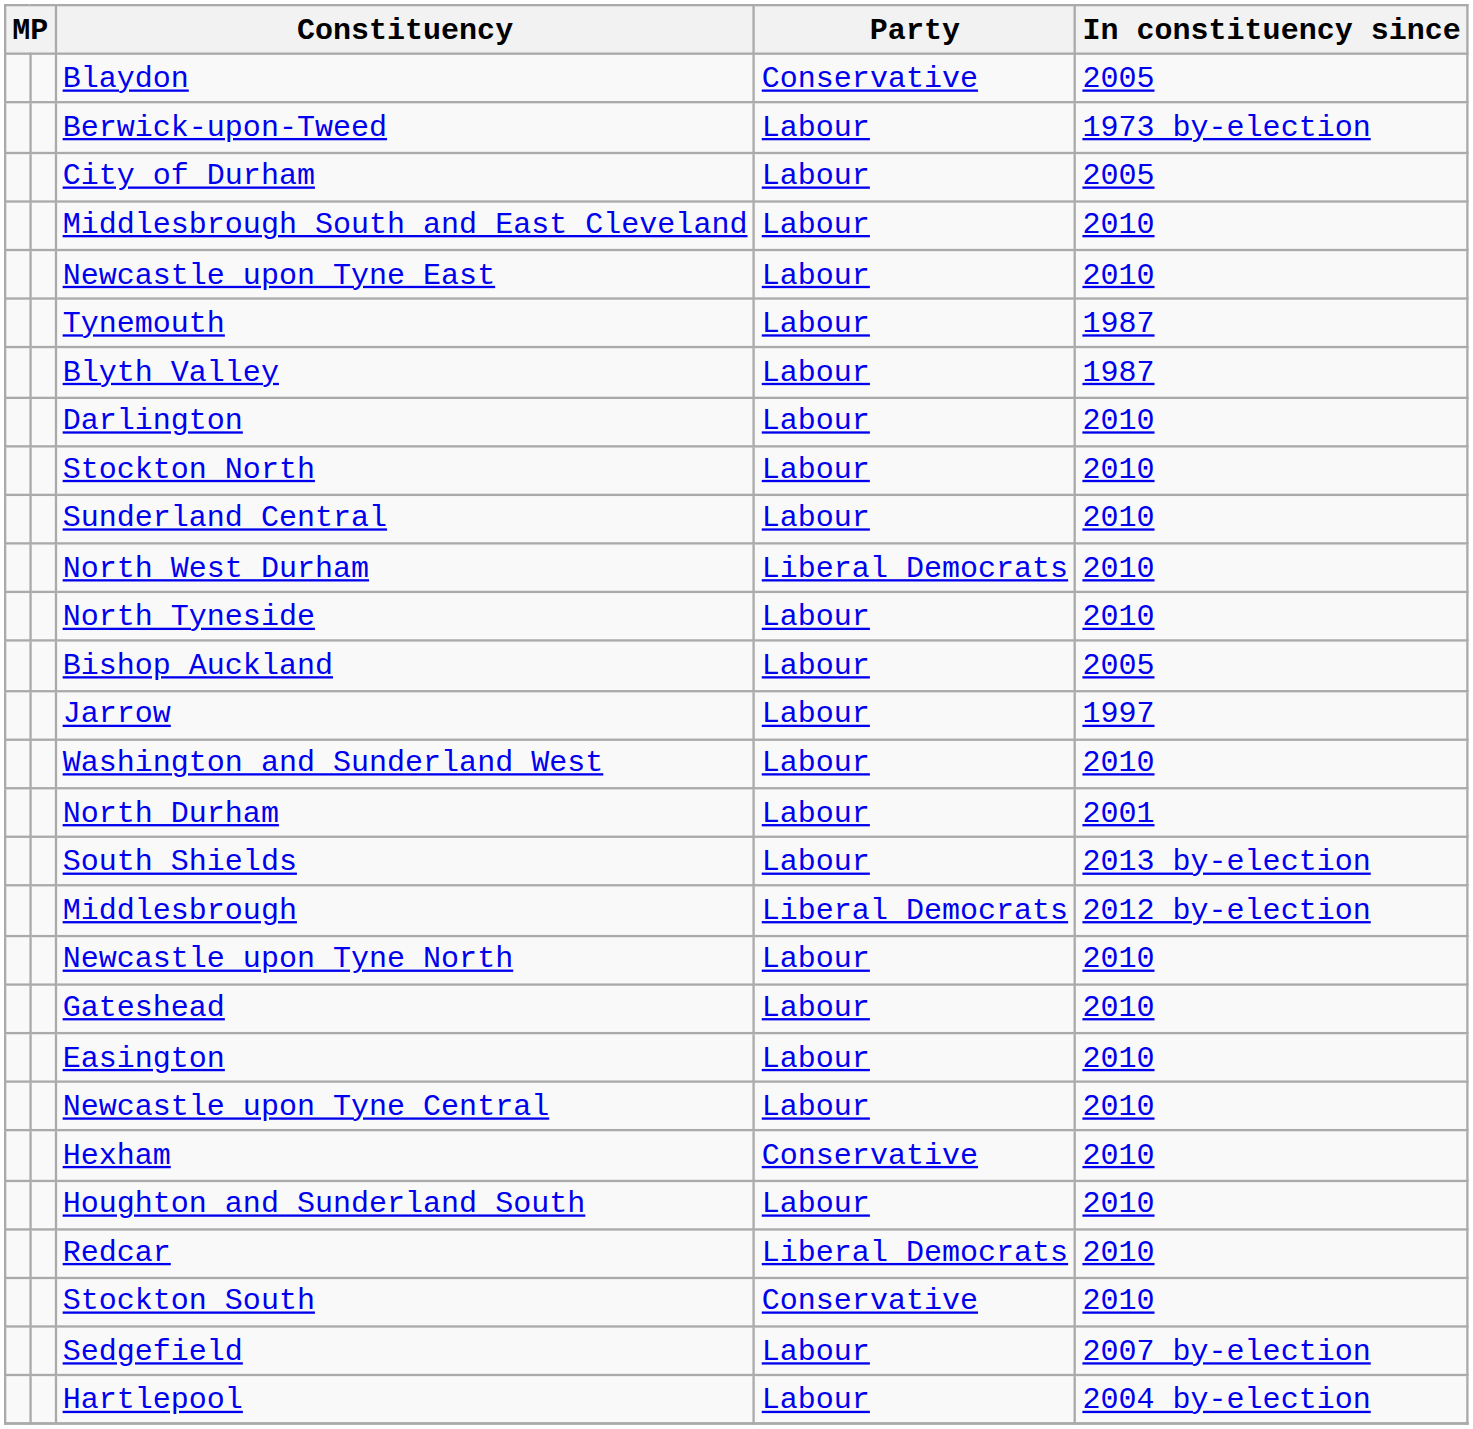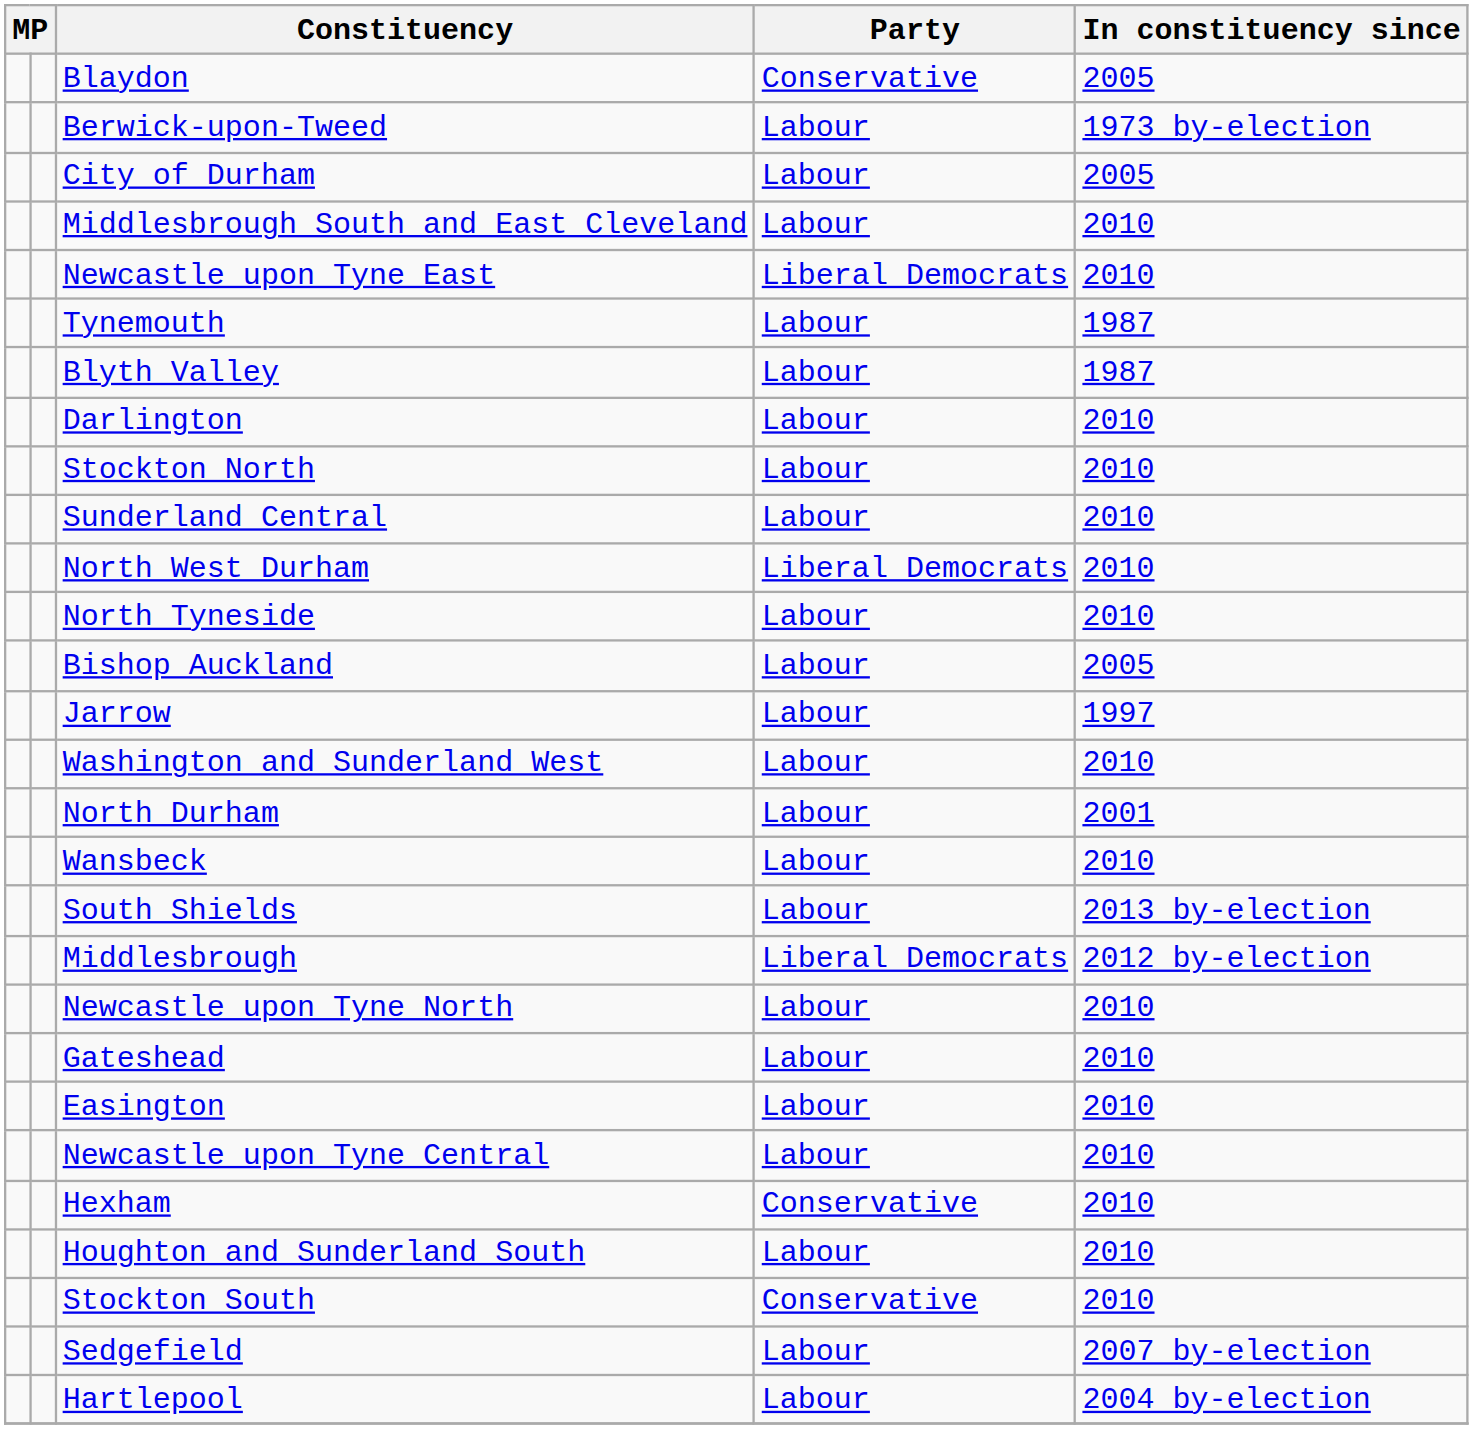Newcastle upon Tyne East | Party: Labour -> Liberal Democrats
+ row: Wansbeck | Labour | 2010
- row: Redcar | Liberal Democrats | 2010
